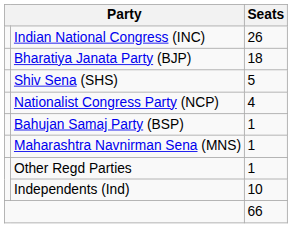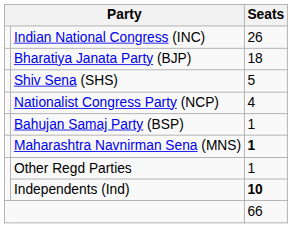Maharashtra Navnirman Sena (MNS) | Seats: normal -> bold
Independents (Ind) | Seats: normal -> bold
